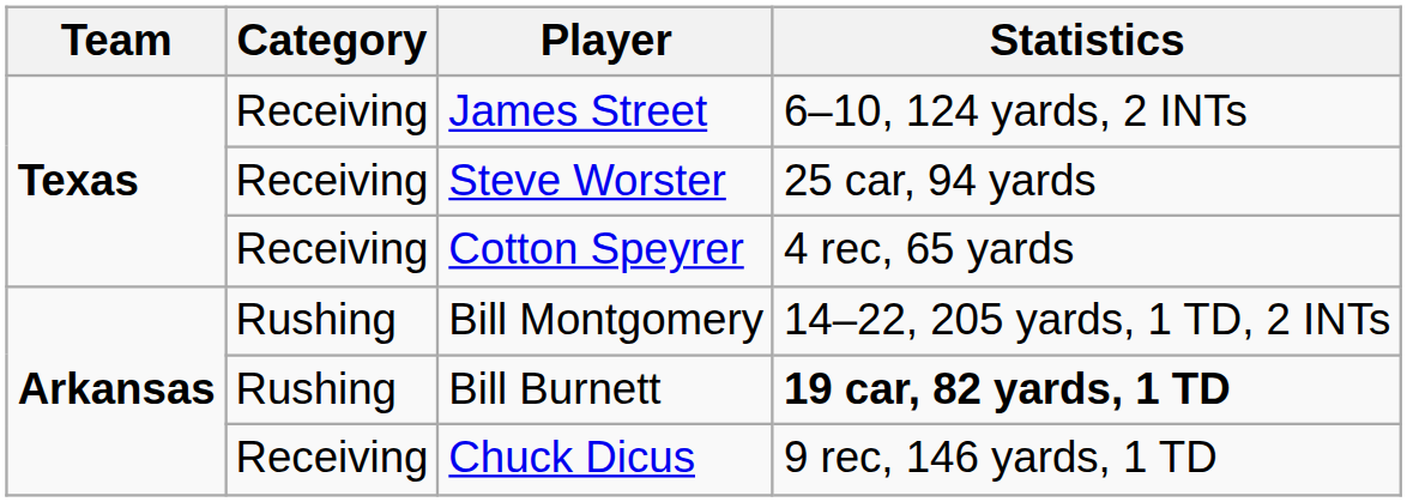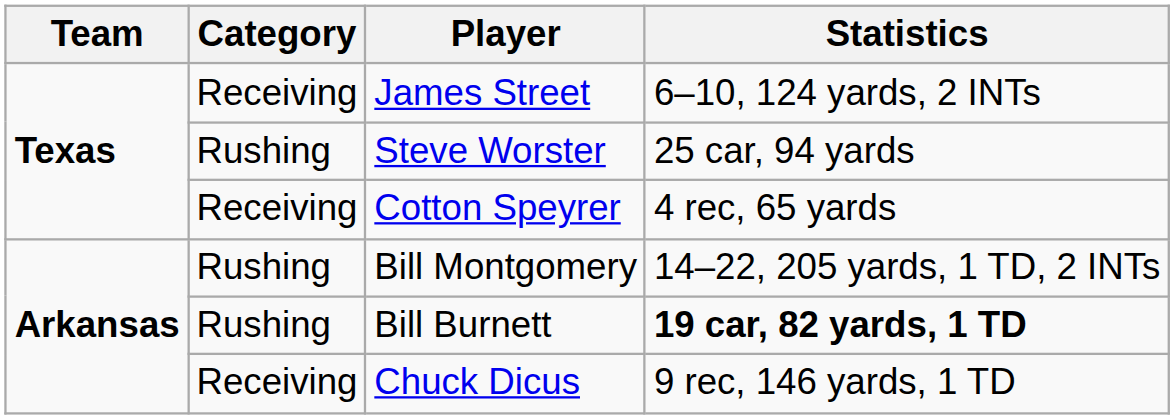Steve Worster | Category: Receiving -> Rushing
